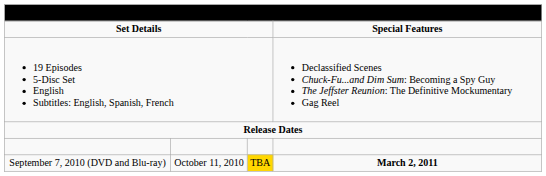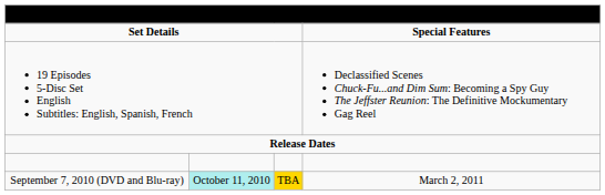September 7, 2010 (DVD and Blu-ray) | column 2: no background -> paleturquoise background
September 7, 2010 (DVD and Blu-ray) | column 4: bold -> normal
